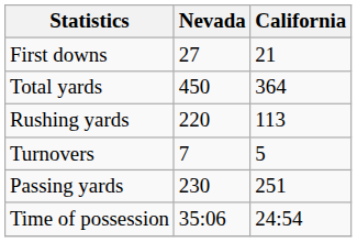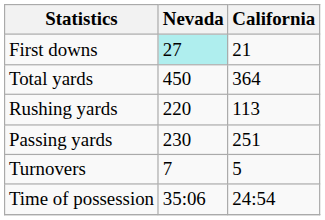First downs | Nevada: no background -> paleturquoise background
rows swapped: Passing yards <-> Turnovers
